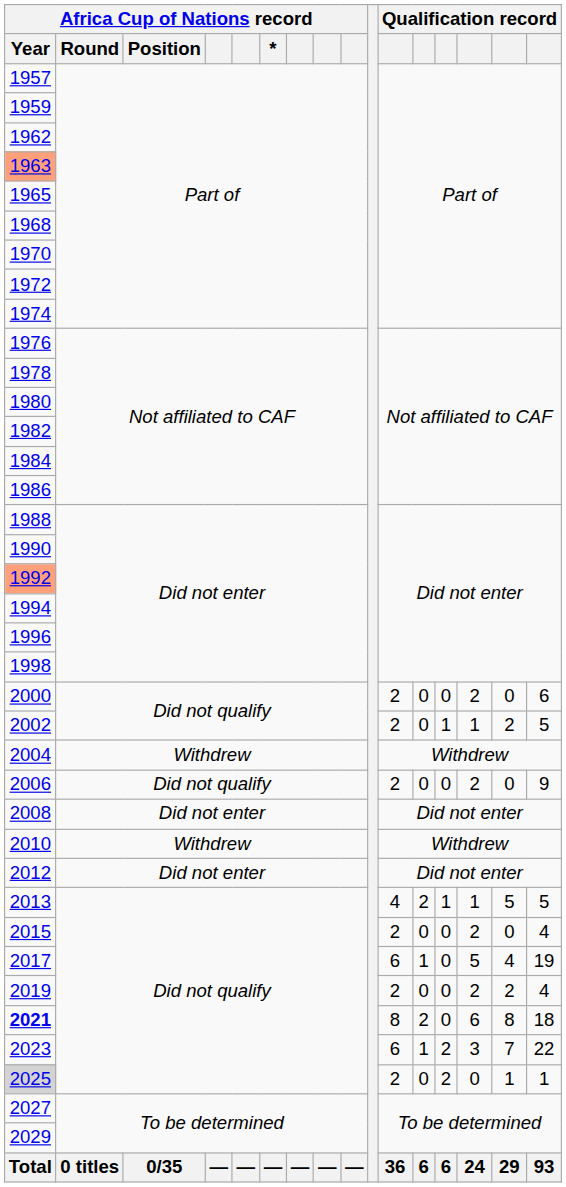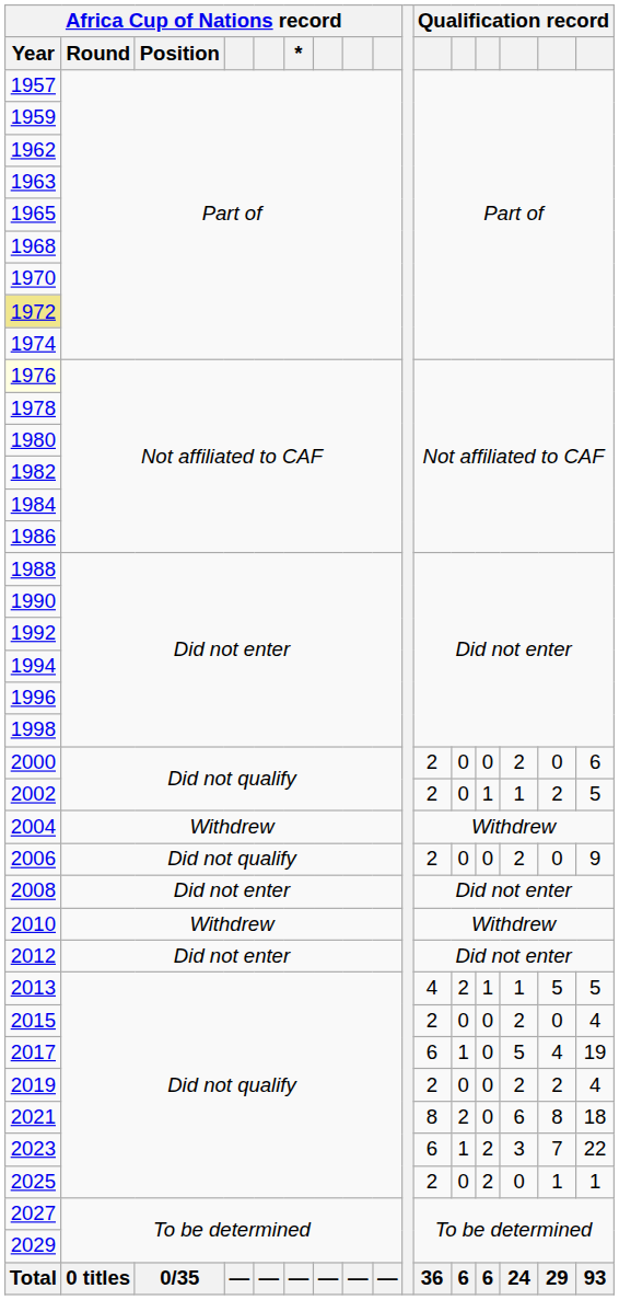1963 | Africa Cup of Nations record / Year: lightsalmon background -> no background
1972 | Africa Cup of Nations record / Year: no background -> khaki background
1976 | Africa Cup of Nations record / Year: no background -> lightyellow background
1992 | Africa Cup of Nations record / Year: lightsalmon background -> no background
2021 | Africa Cup of Nations record / Year: bold -> normal
2025 | Africa Cup of Nations record / Year: lightgrey background -> no background
